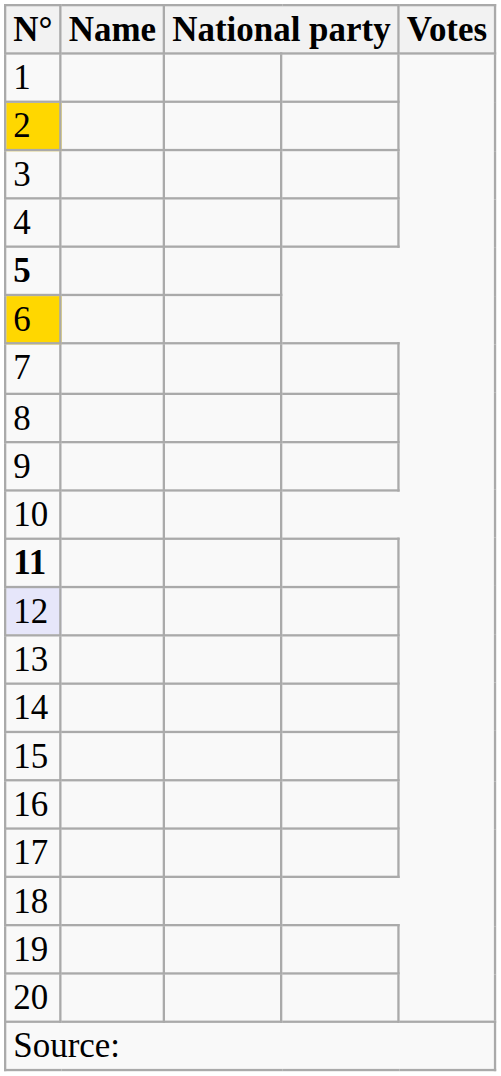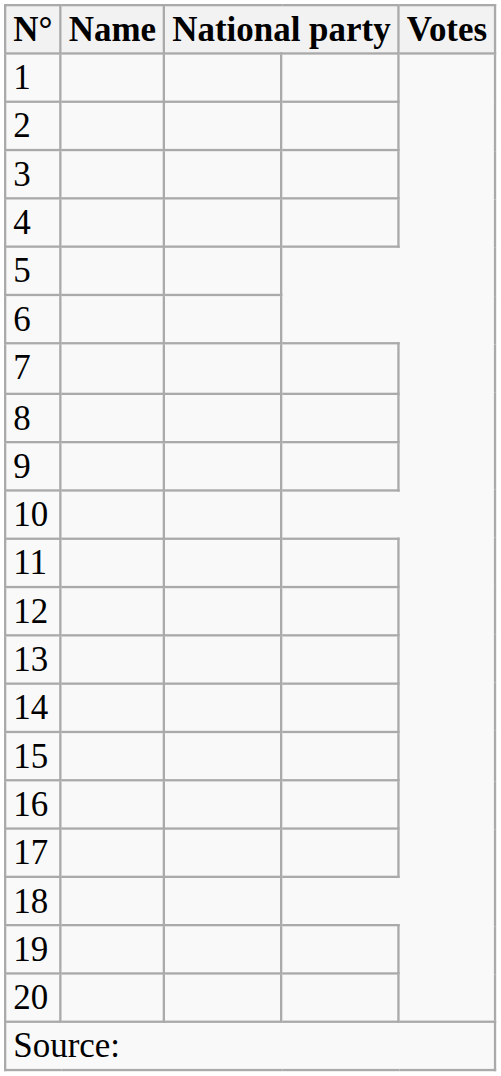2 | N°: gold background -> no background
5 | N°: bold -> normal
6 | N°: gold background -> no background
11 | N°: bold -> normal
12 | N°: lavender background -> no background
